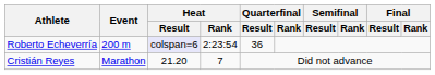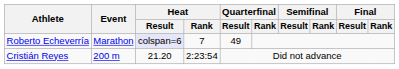Roberto Echeverría | Event: 200 m -> Marathon
Roberto Echeverría | Heat / Rank: 2:23:54 -> 7
Roberto Echeverría | Quarterfinal / Result: 36 -> 49
Cristián Reyes | Event: Marathon -> 200 m
Cristián Reyes | Heat / Rank: 7 -> 2:23:54
